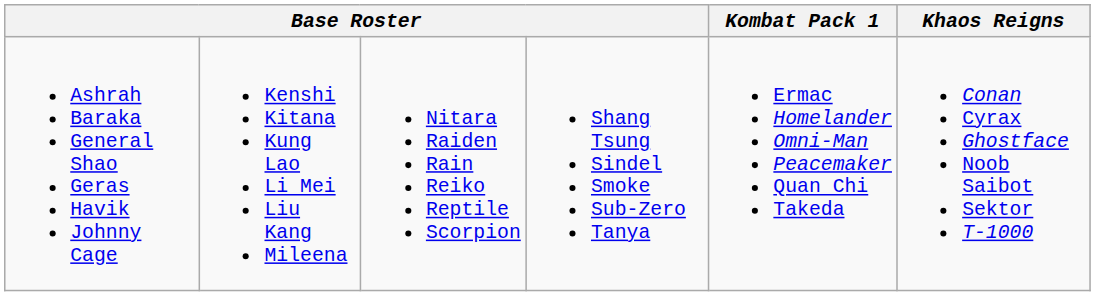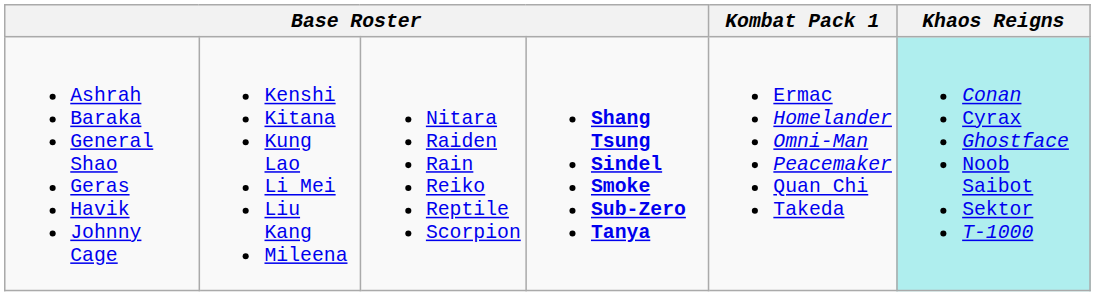Ashrah Baraka General Shao Geras Havik Johnny Cage | column 4: normal -> bold
Ashrah Baraka General Shao Geras Havik Johnny Cage | Khaos Reigns: no background -> paleturquoise background
